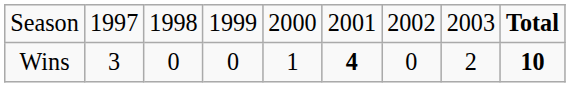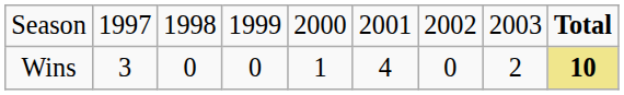Wins | column 6: bold -> normal
Wins | column 9: no background -> khaki background
